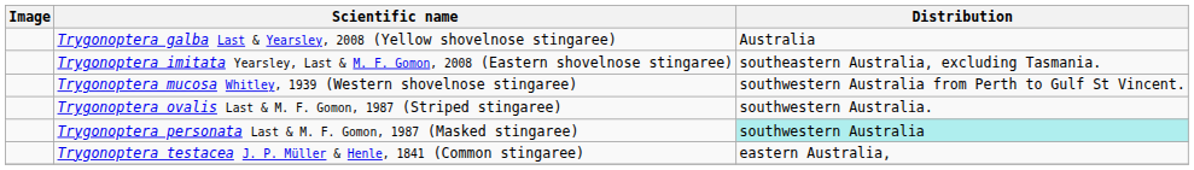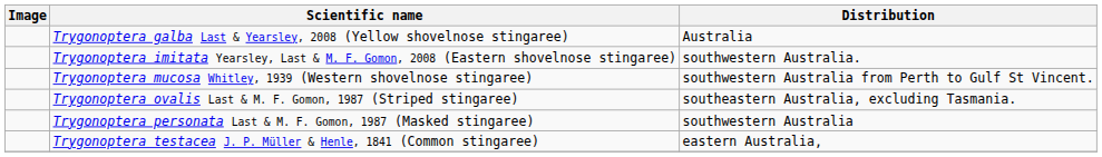row 3 | Distribution: southeastern Australia, excluding Tasmania. -> southwestern Australia.
row 5 | Distribution: southwestern Australia. -> southeastern Australia, excluding Tasmania.
row 6 | Distribution: paleturquoise background -> no background
